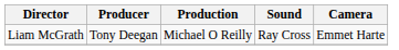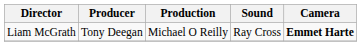Liam McGrath | Camera: normal -> bold
